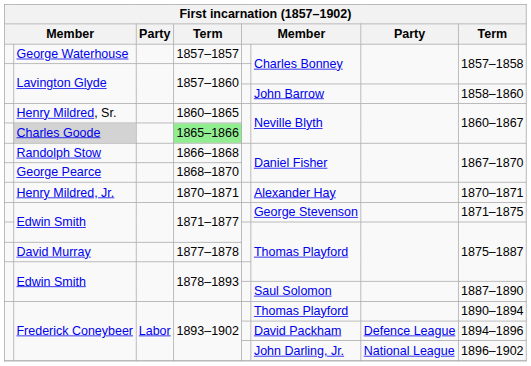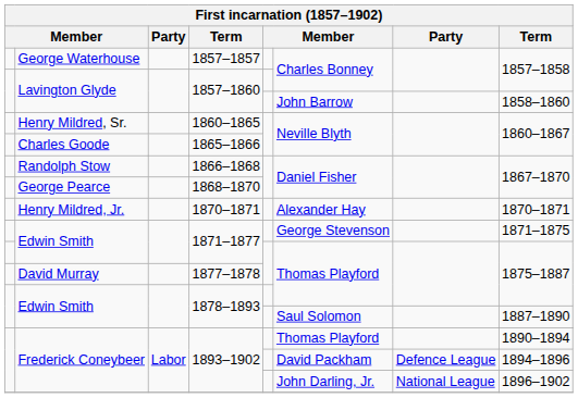1865–1866 | column 2: lightgrey background -> no background
1865–1866 | column 4: lightgreen background -> no background
